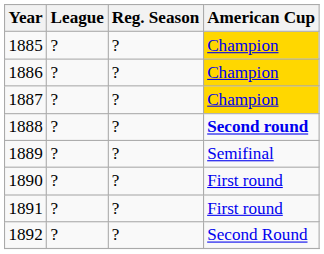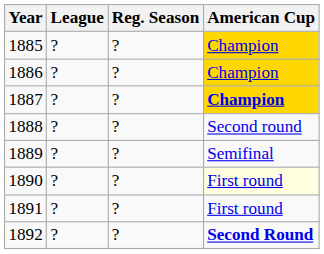1887 | American Cup: normal -> bold
1888 | American Cup: bold -> normal
1890 | American Cup: no background -> lightyellow background
1892 | American Cup: normal -> bold
